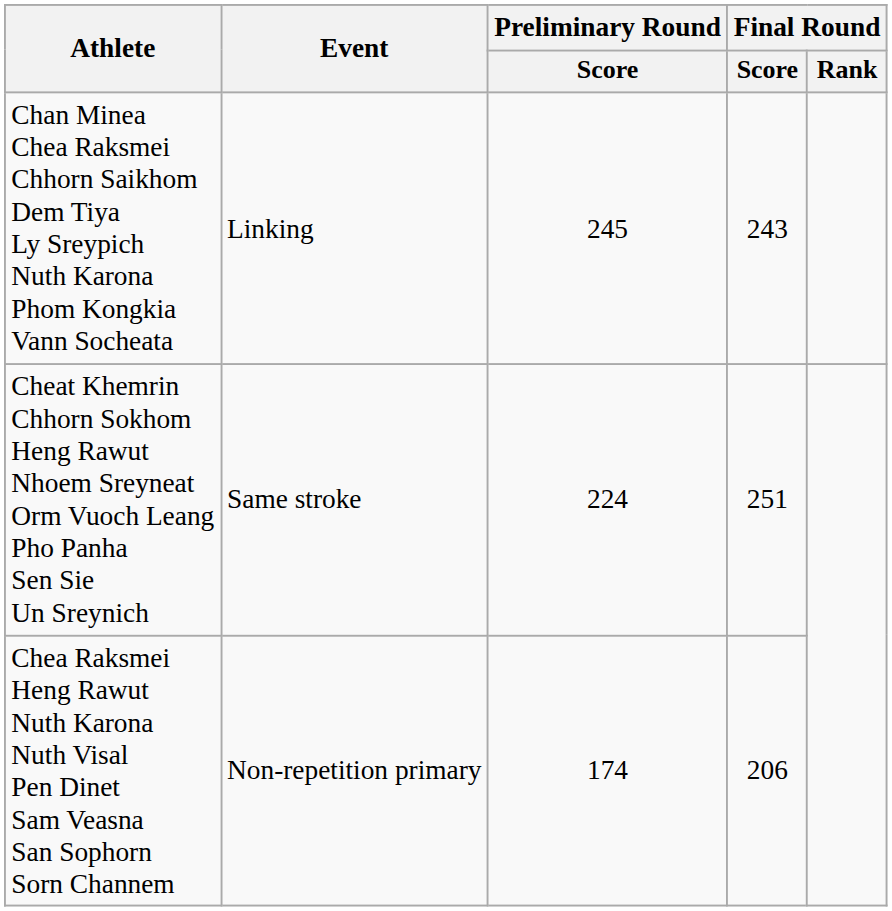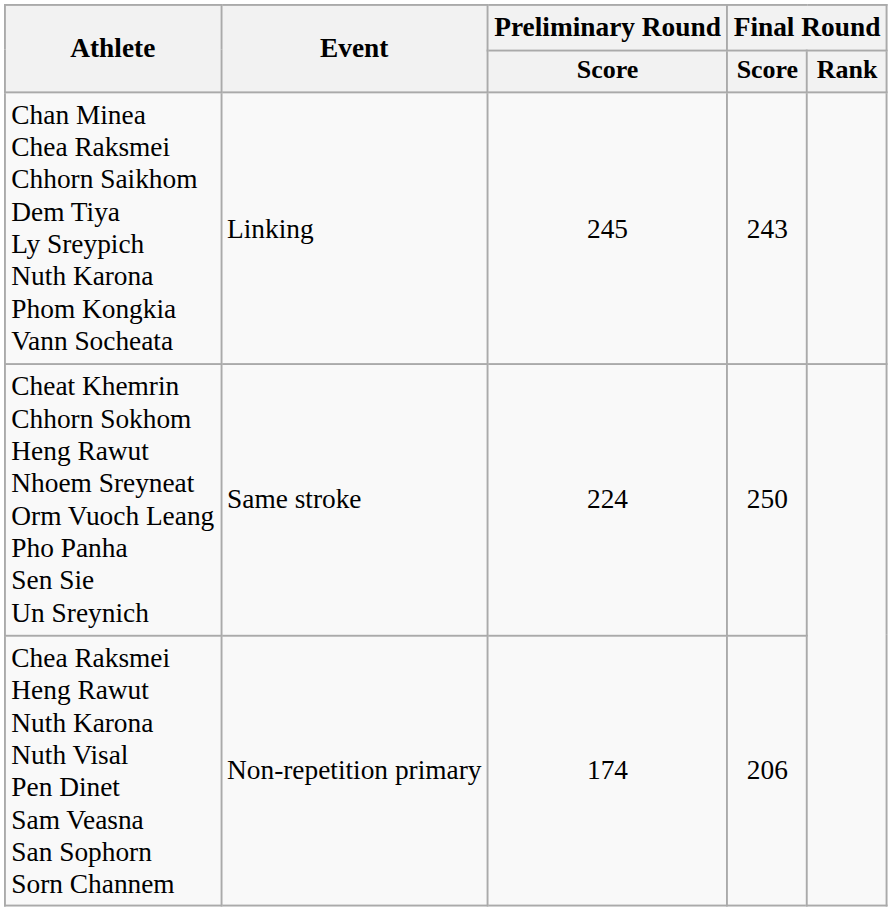row 4 | Final Round / Score: 251 -> 250
